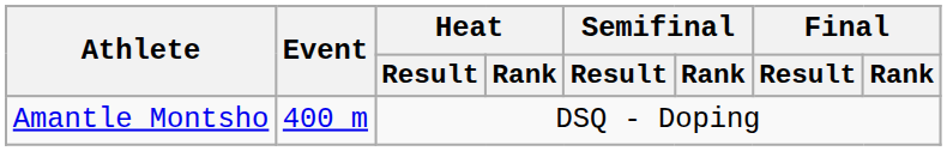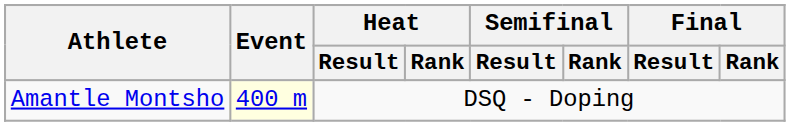Amantle Montsho | Event: no background -> lightyellow background
